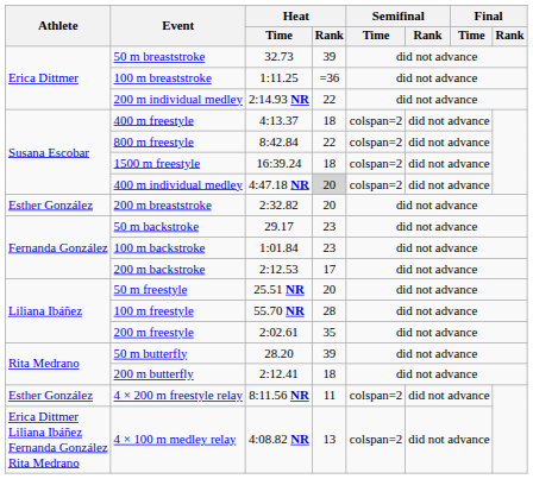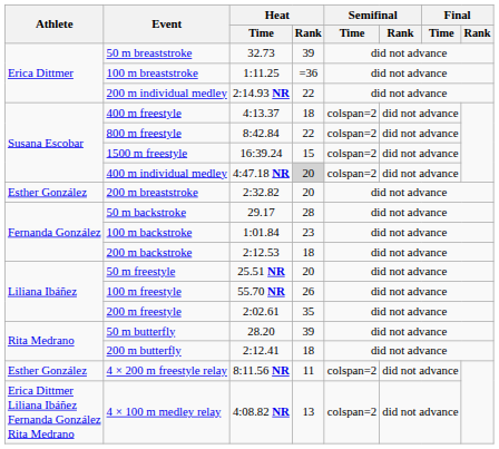1500 m freestyle | Heat / Rank: 18 -> 15
50 m backstroke | Heat / Rank: 23 -> 28
200 m backstroke | Heat / Rank: 17 -> 18
100 m freestyle | Heat / Rank: 28 -> 26
